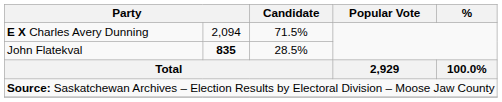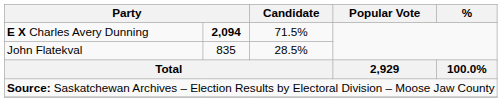E X Charles Avery Dunning | column 2: normal -> bold
John Flatekval | column 2: bold -> normal
